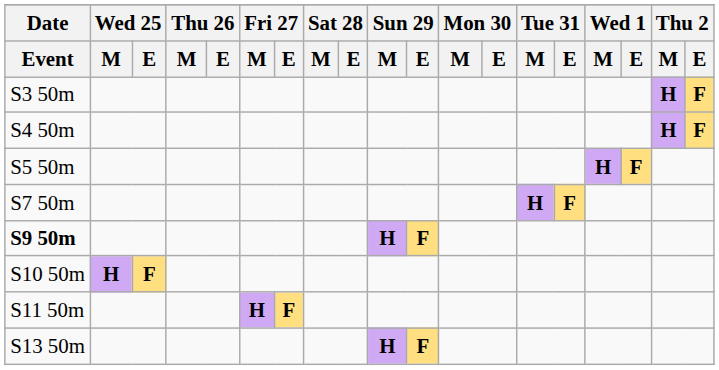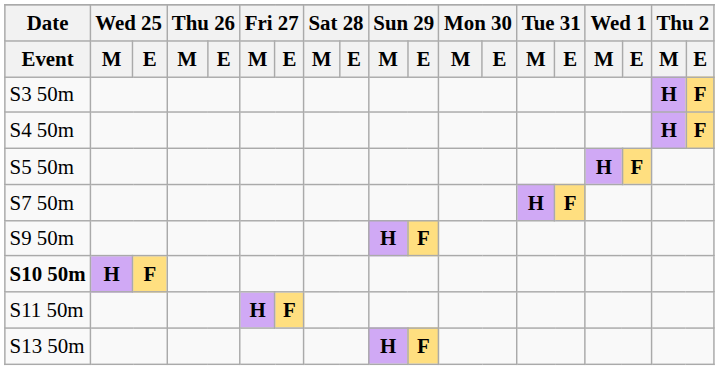S9 50m | Date / Event: bold -> normal
S10 50m | Date / Event: normal -> bold
